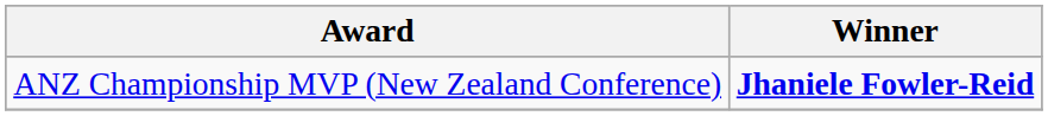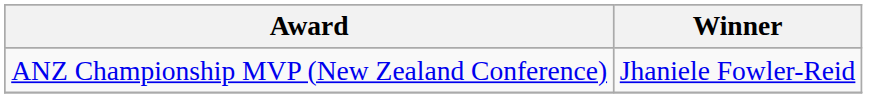ANZ Championship MVP (New Zealand Conference) | Winner: bold -> normal
